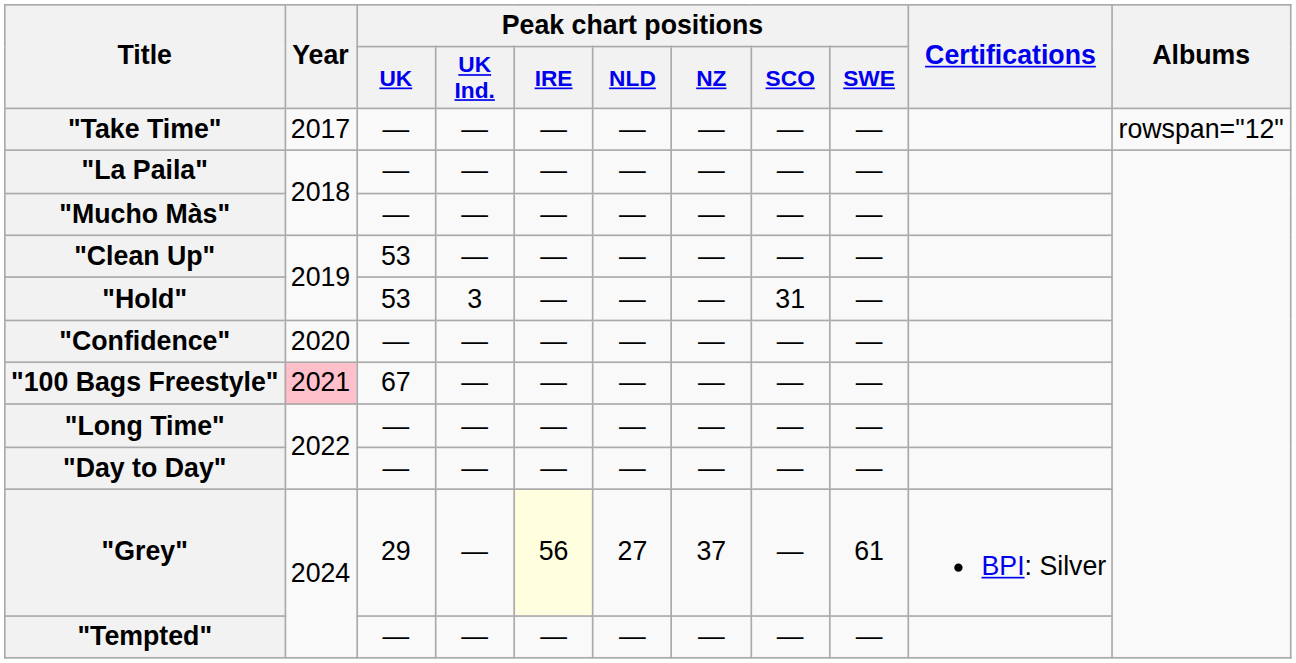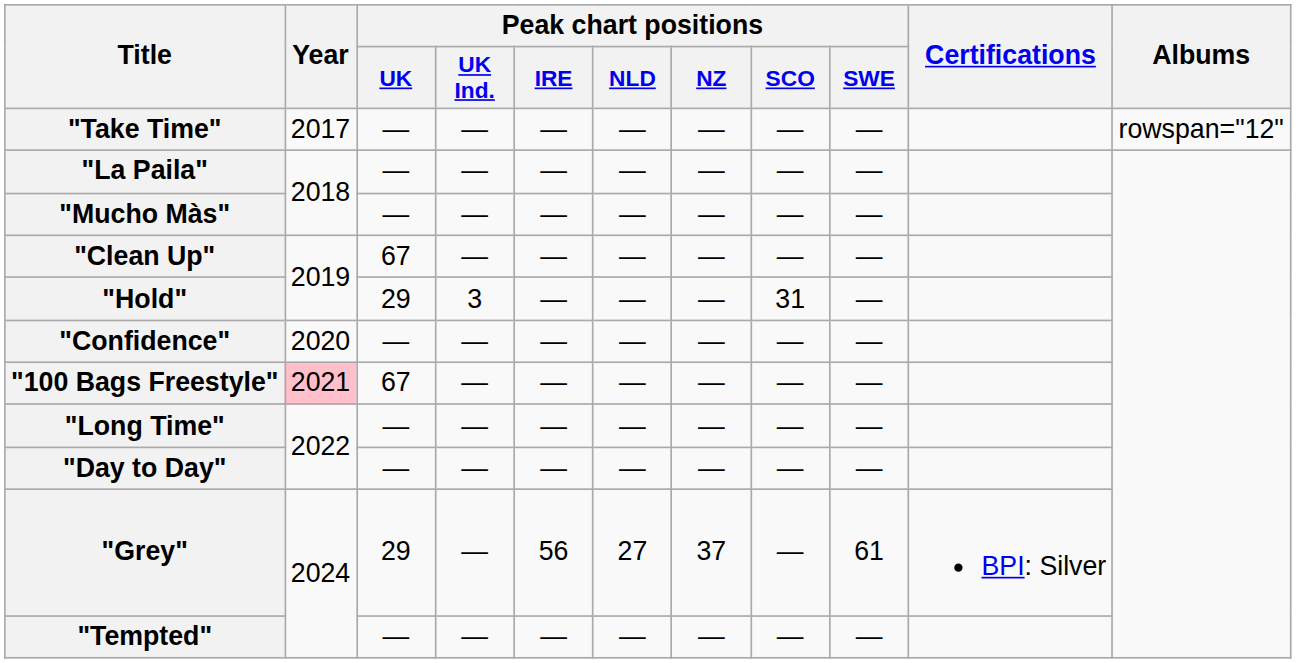"Clean Up" | Peak chart positions / UK: 53 -> 67
"Hold" | Peak chart positions / UK: 53 -> 29
"Grey" | Peak chart positions / IRE: lightyellow background -> no background
